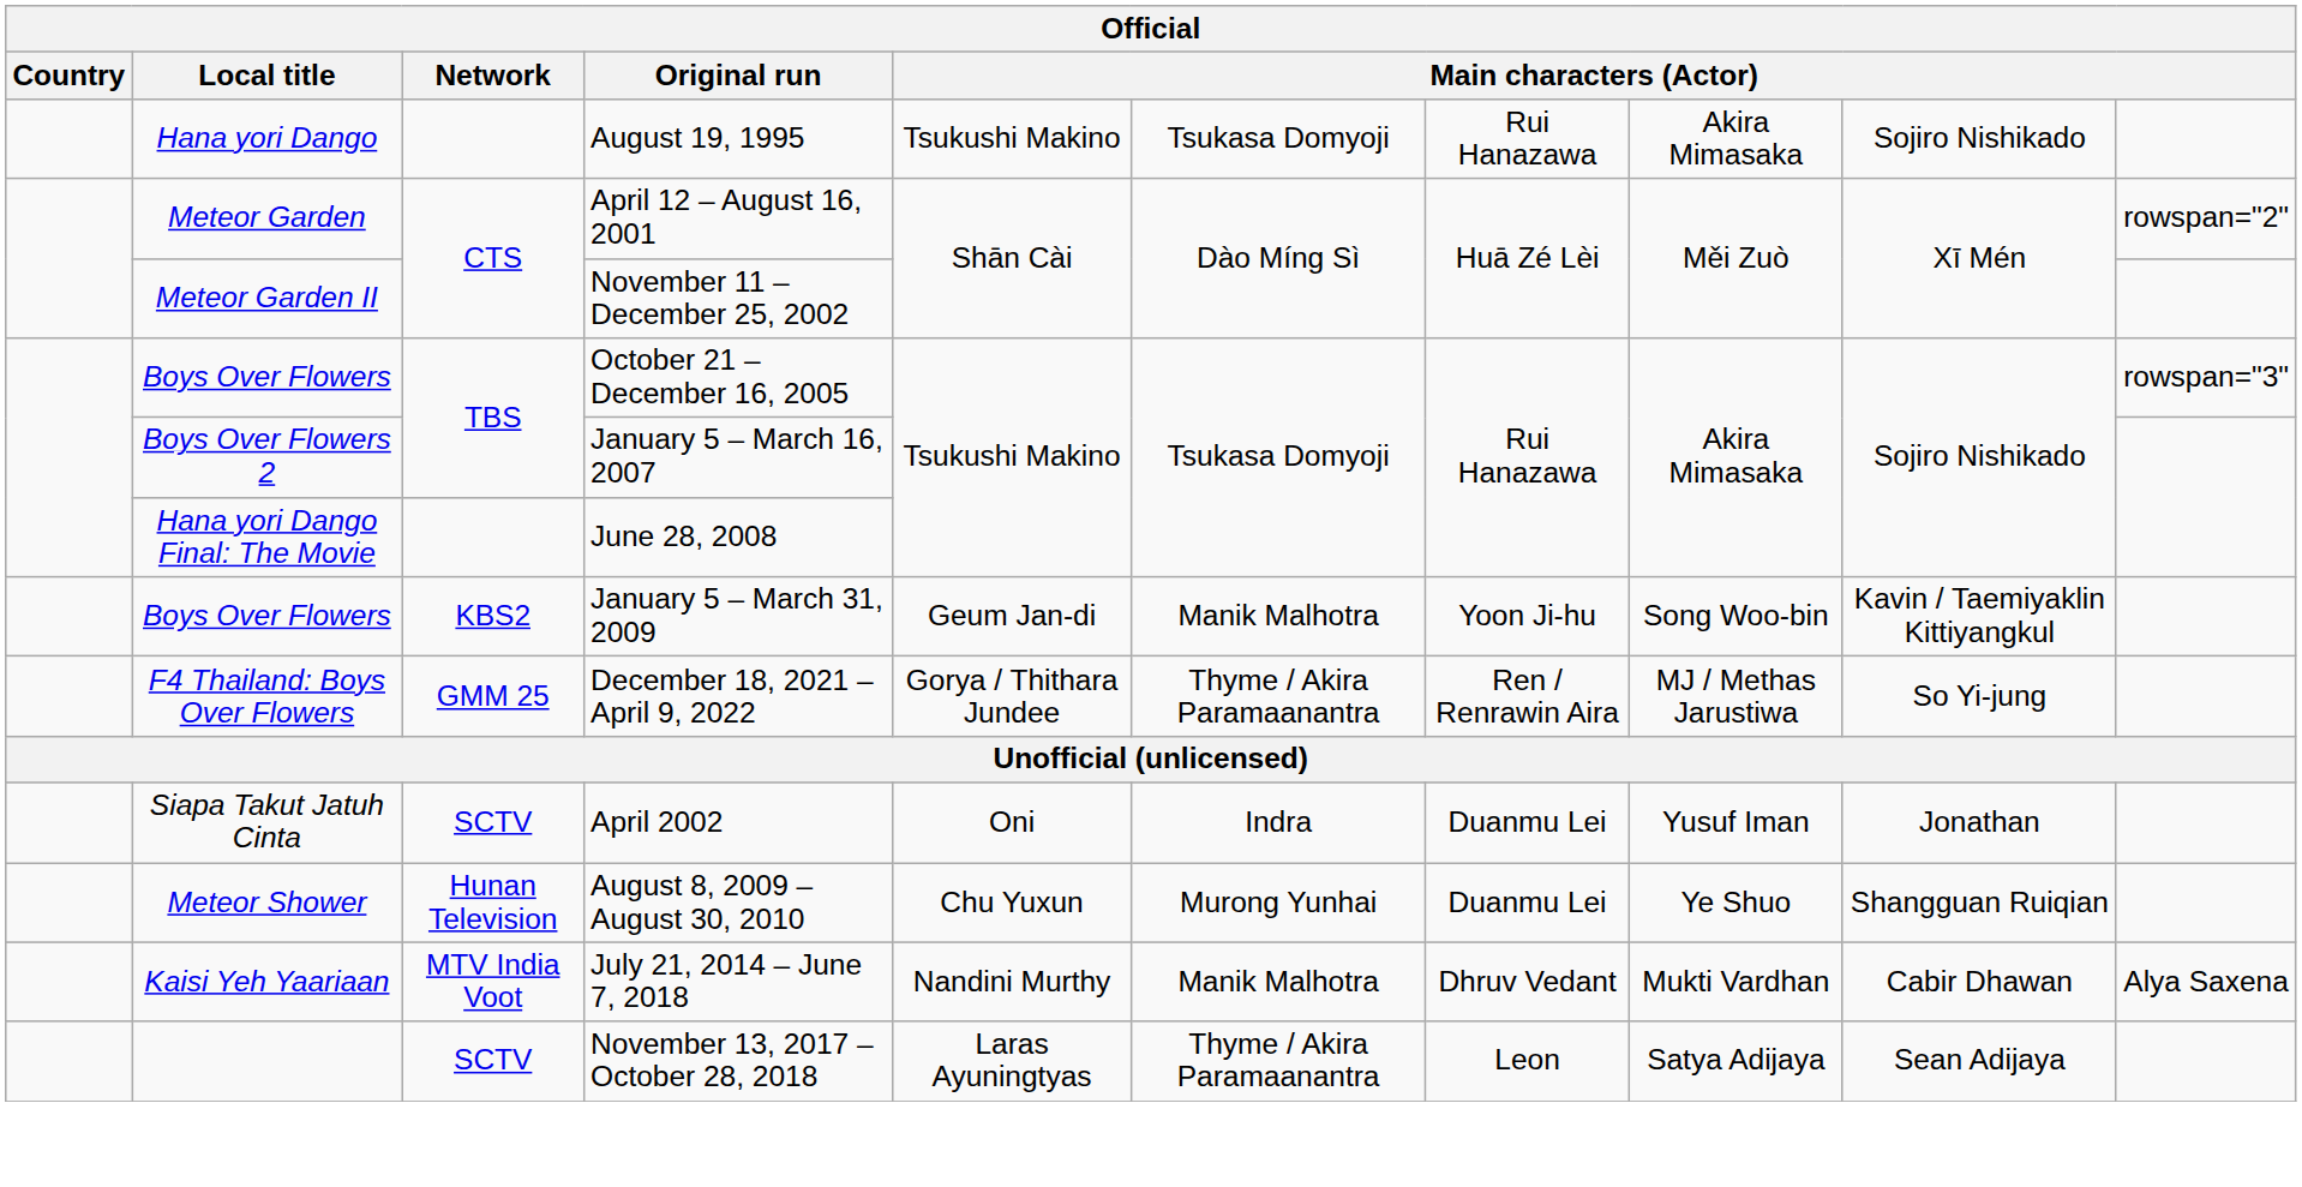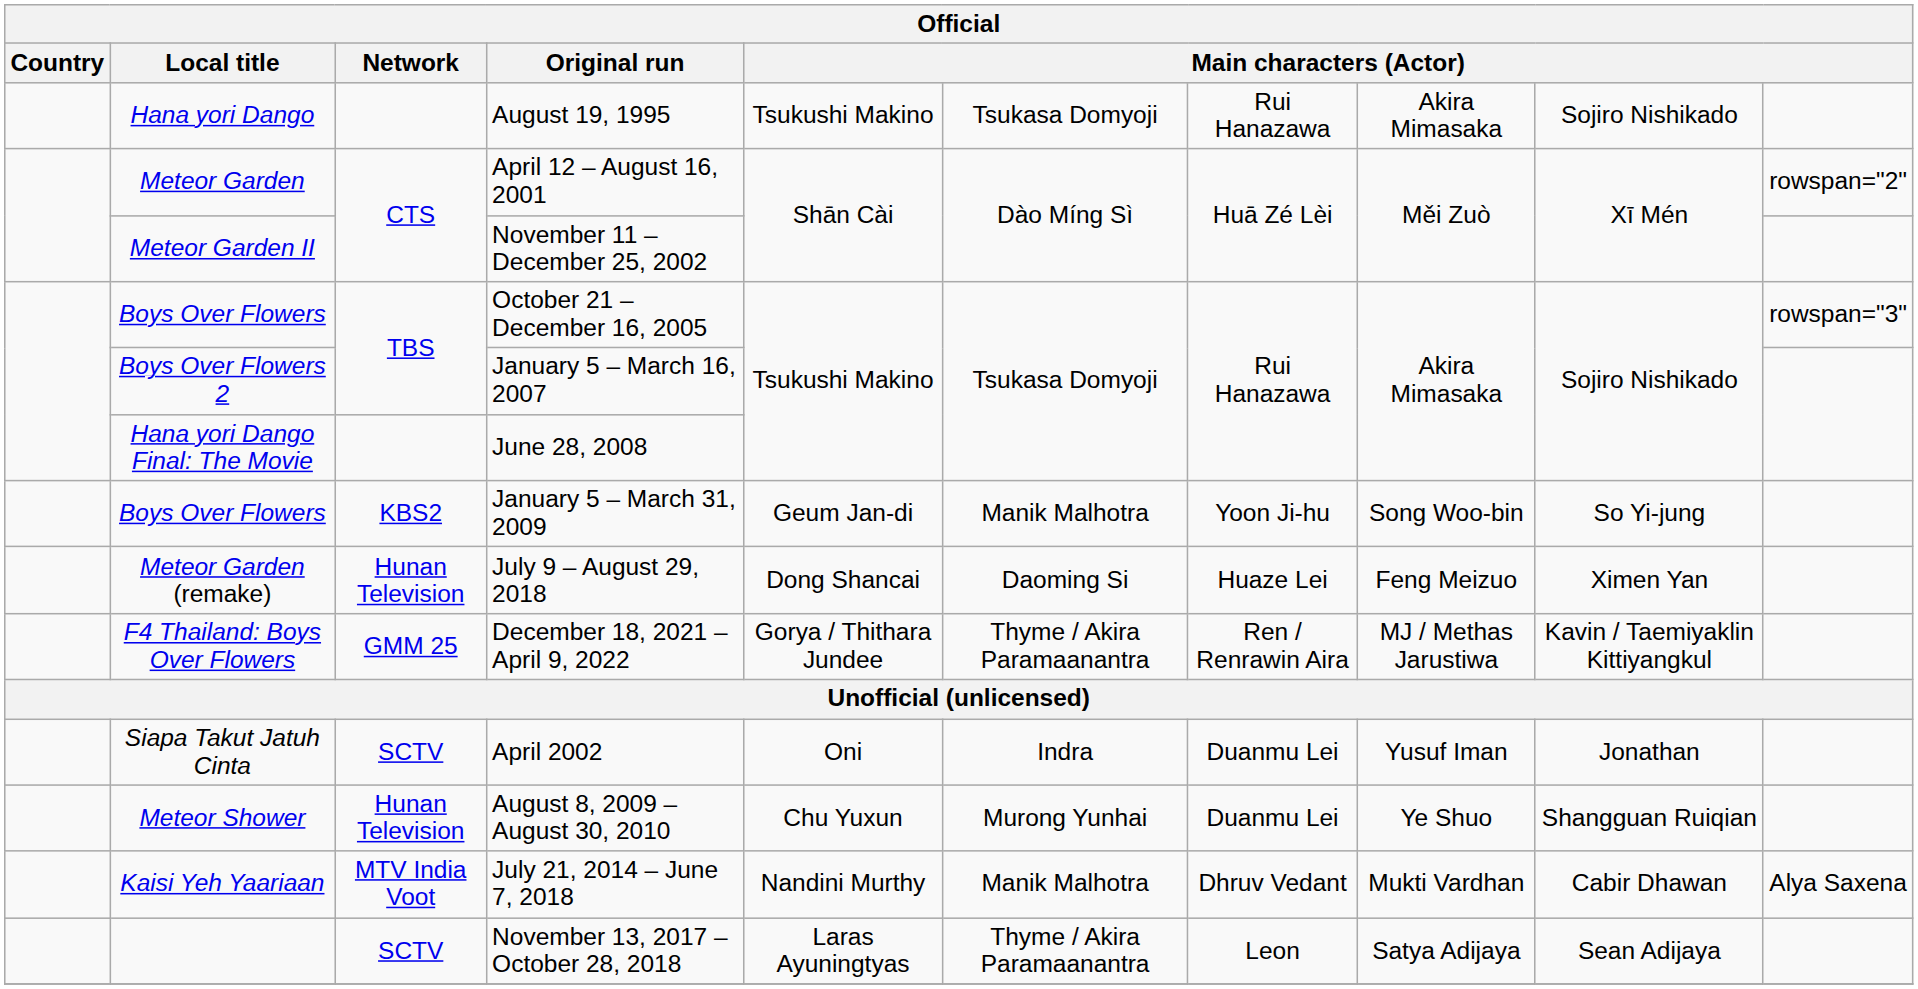January 5 – March 31, 2009 | column 9: Kavin / Taemiyaklin Kittiyangkul -> So Yi-jung
+ row: Meteor Garden (remake) | Hunan Television | July 9 – August 29, 2018 | Dong Shancai | Daoming Si | Huaze Lei | Feng Meizuo | Ximen Yan
December 18, 2021 – April 9, 2022 | column 9: So Yi-jung -> Kavin / Taemiyaklin Kittiyangkul
